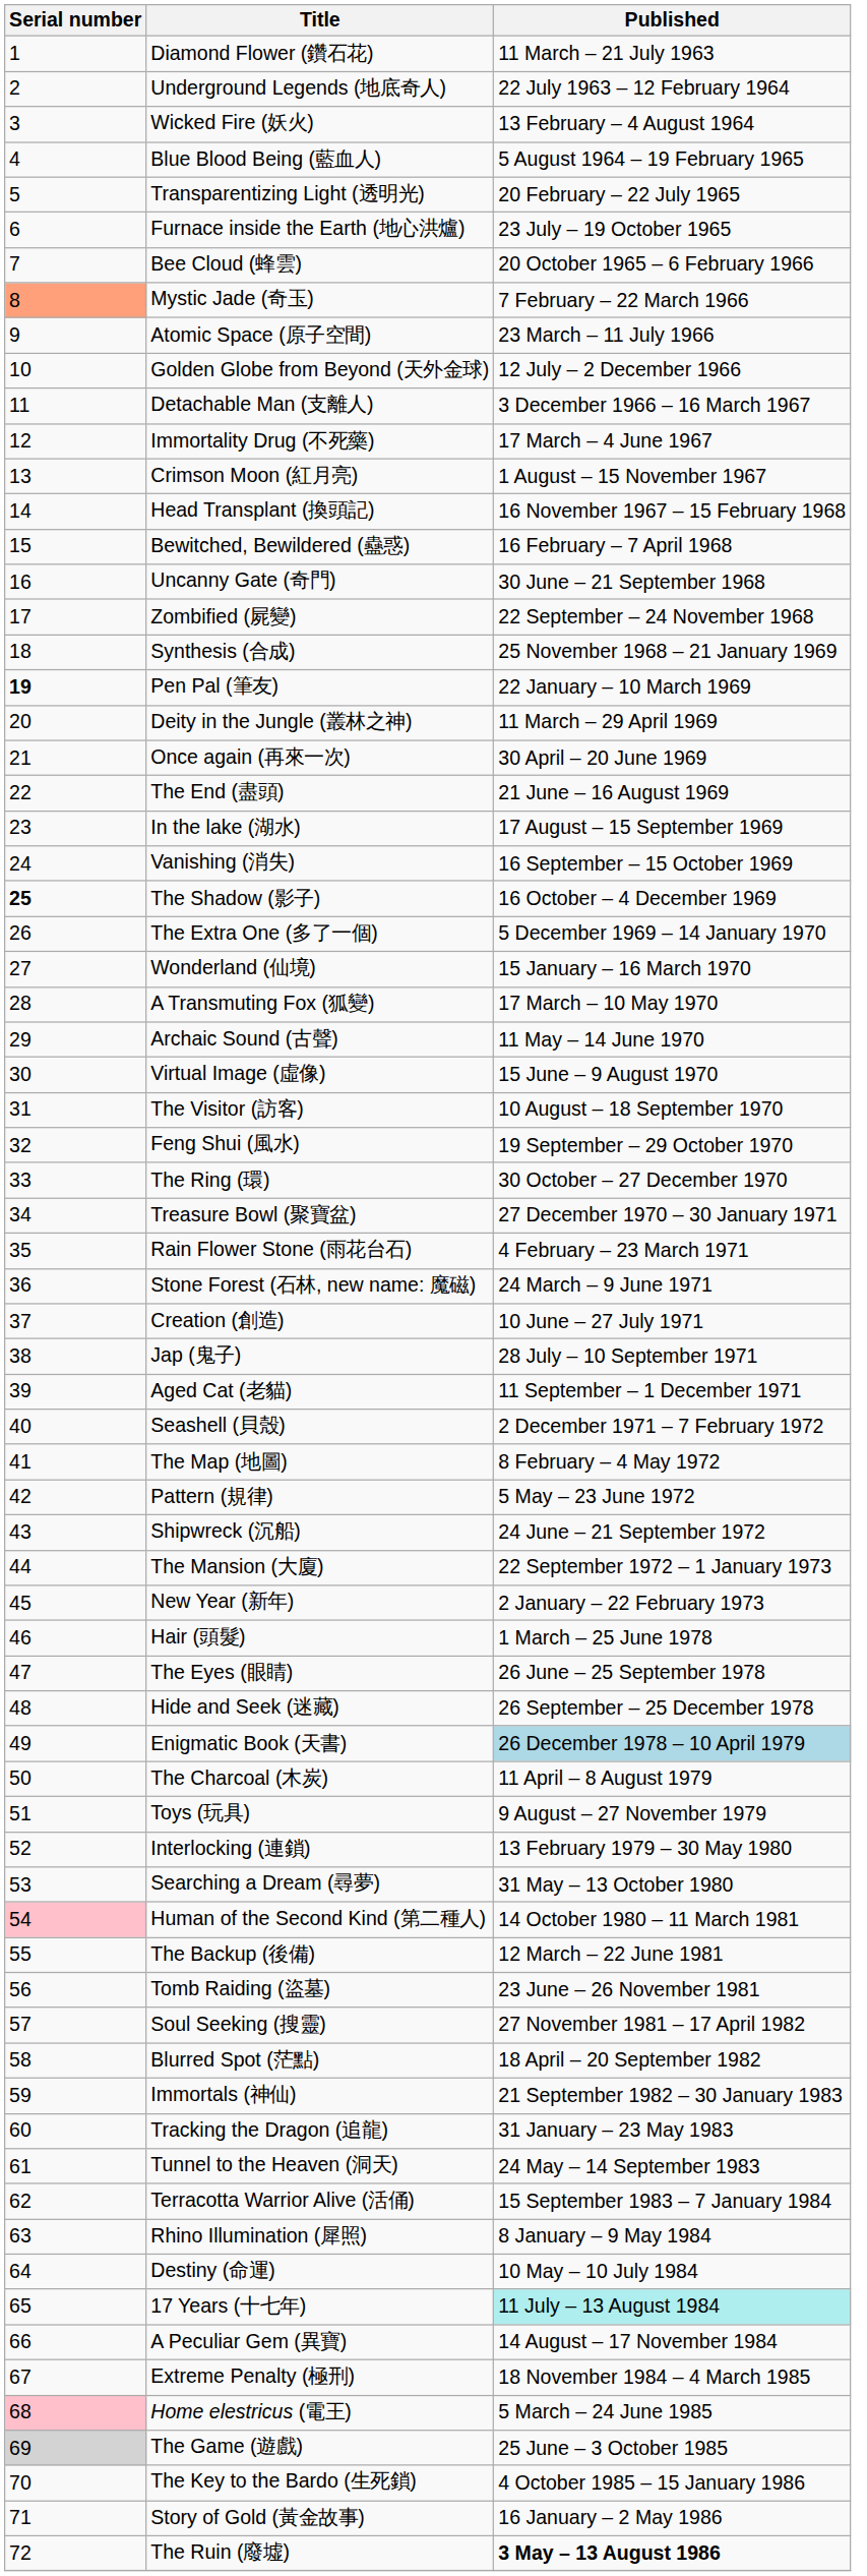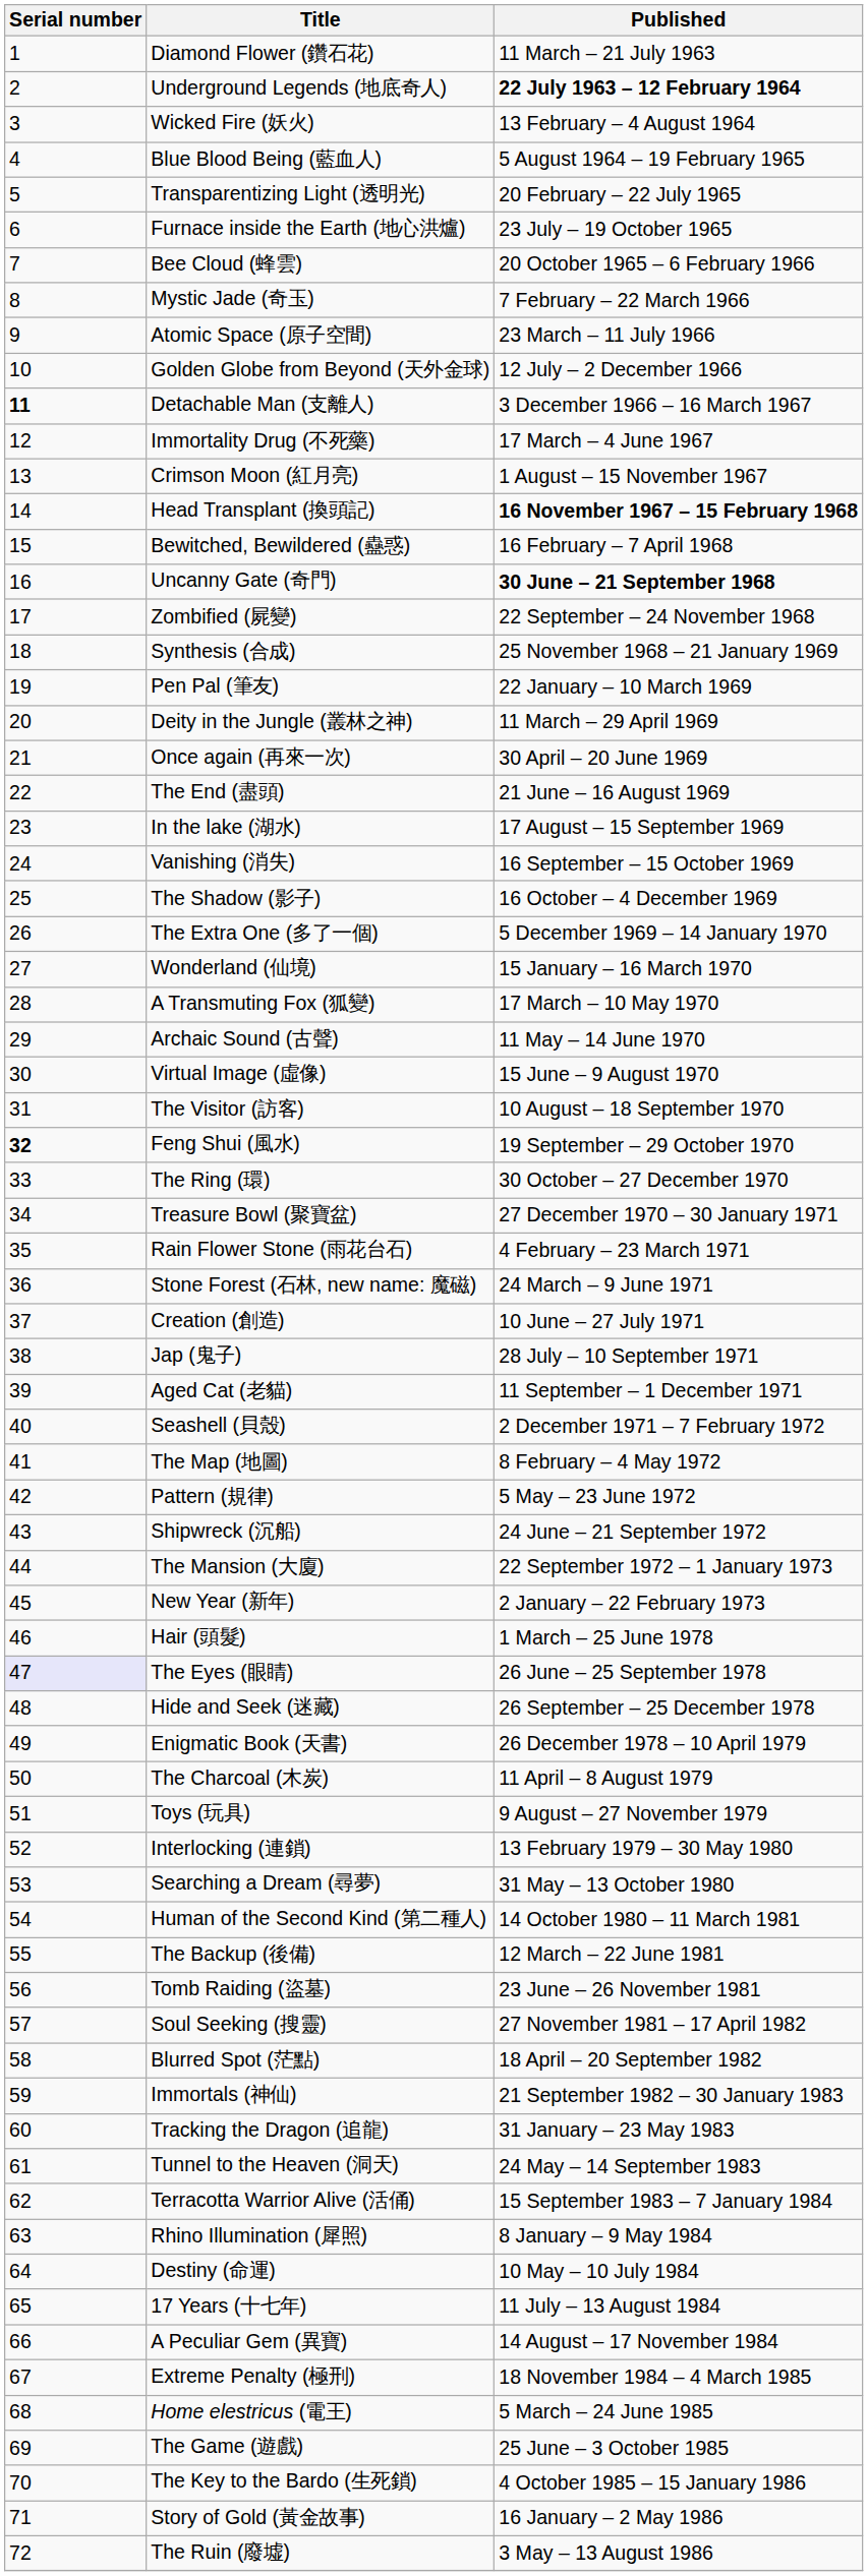Underground Legends (地底奇人) | Published: normal -> bold
Mystic Jade (奇玉) | Serial number: lightsalmon background -> no background
Detachable Man (支離人) | Serial number: normal -> bold
Head Transplant (換頭記) | Published: normal -> bold
Uncanny Gate (奇門) | Published: normal -> bold
Pen Pal (筆友) | Serial number: bold -> normal
The Shadow (影子) | Serial number: bold -> normal
Feng Shui (風水) | Serial number: normal -> bold
The Eyes (眼睛) | Serial number: no background -> lavender background
Enigmatic Book (天書) | Published: lightblue background -> no background
Human of the Second Kind (第二種人) | Serial number: pink background -> no background
17 Years (十七年) | Published: paleturquoise background -> no background
Home elestricus (電王) | Serial number: pink background -> no background
The Game (遊戲) | Serial number: lightgrey background -> no background
The Ruin (廢墟) | Published: bold -> normal
